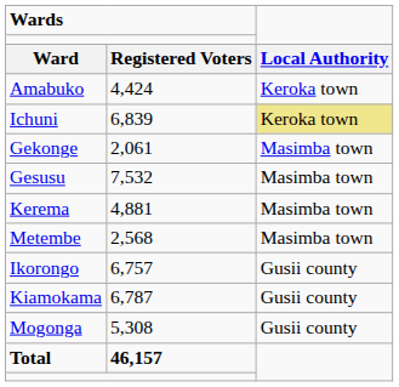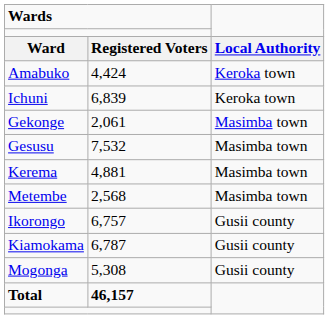Ichuni | column 3: khaki background -> no background
